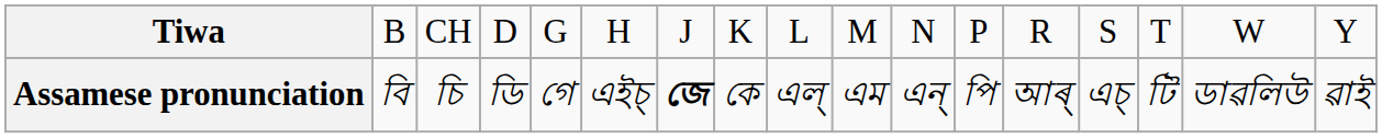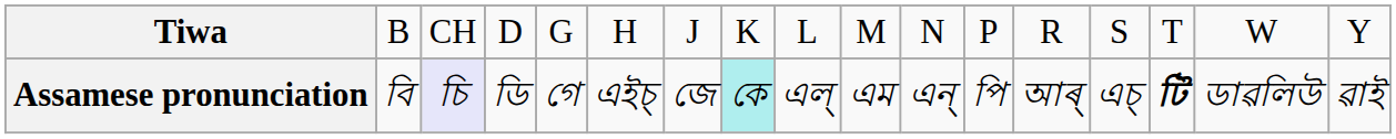Assamese pronunciation | column 3: no background -> lavender background
Assamese pronunciation | column 7: bold -> normal
Assamese pronunciation | column 8: no background -> paleturquoise background
Assamese pronunciation | column 15: normal -> bold
